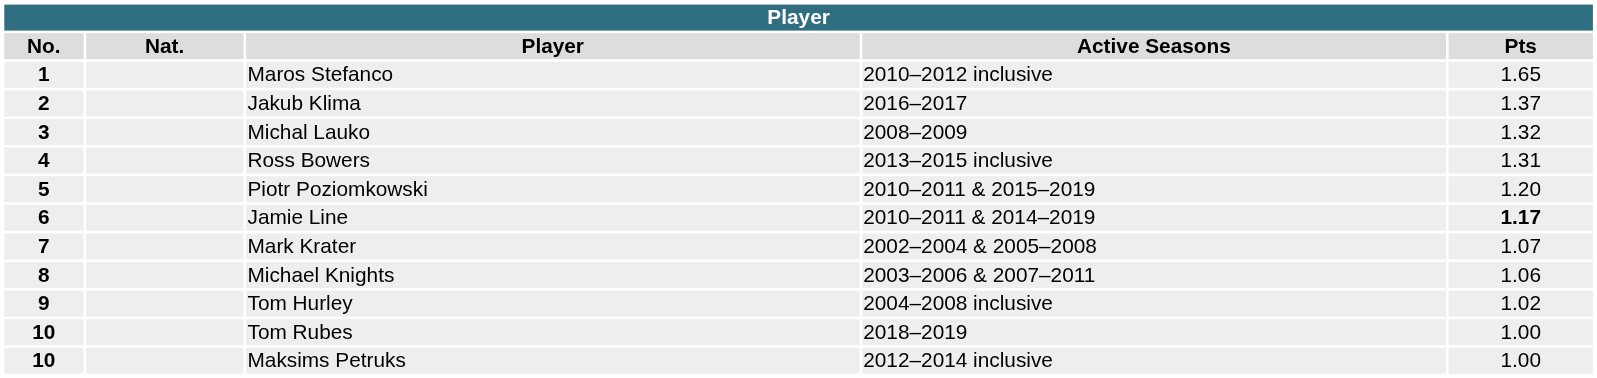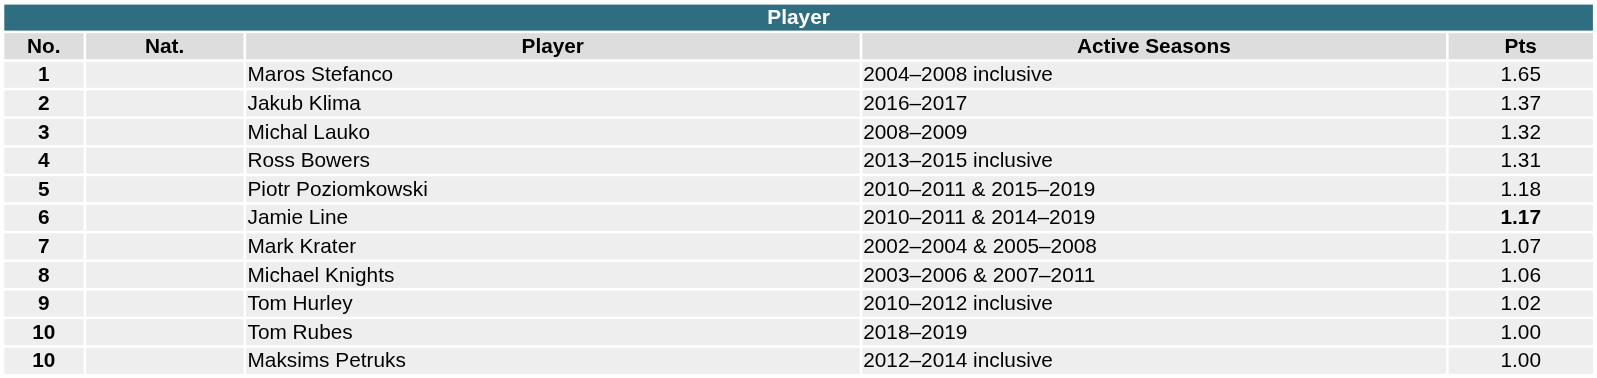Maros Stefanco | Active Seasons: 2010–2012 inclusive -> 2004–2008 inclusive
Piotr Poziomkowski | Pts: 1.20 -> 1.18
Tom Hurley | Active Seasons: 2004–2008 inclusive -> 2010–2012 inclusive
